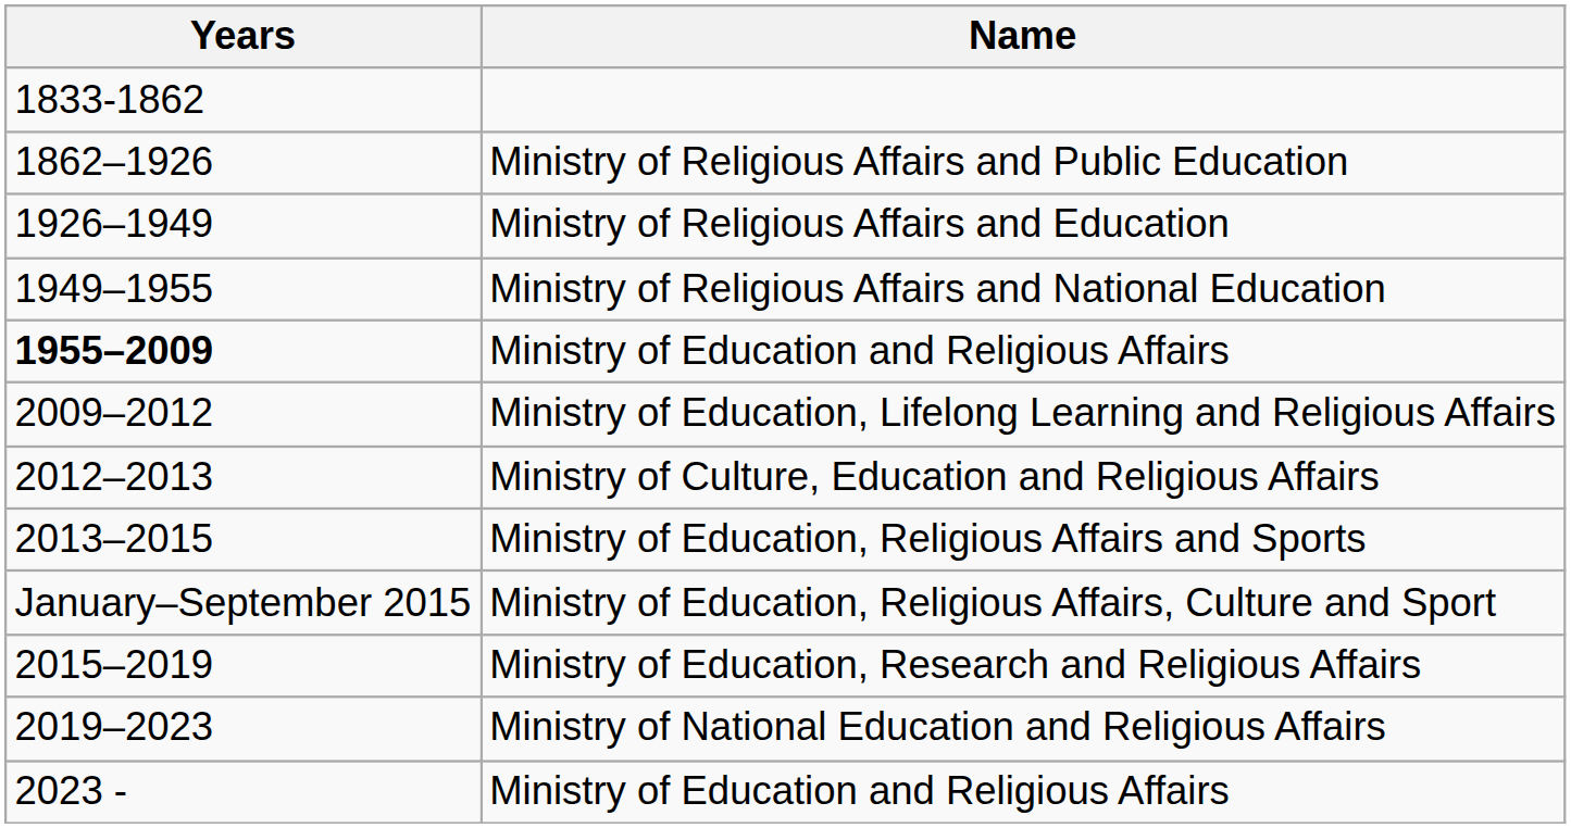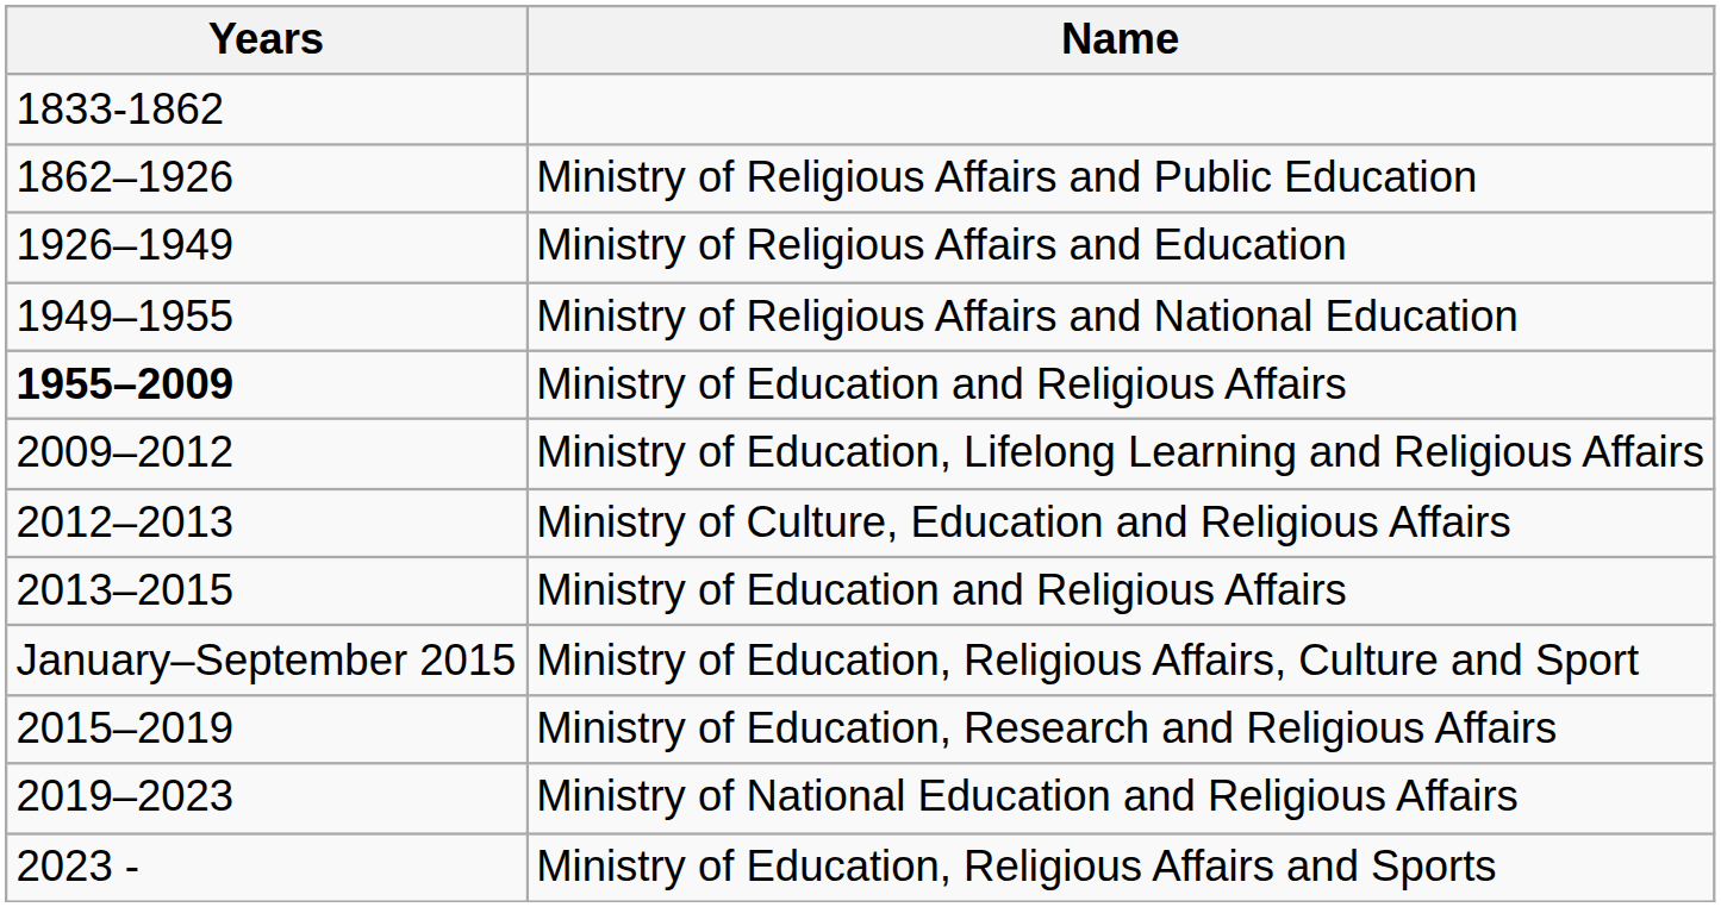row 9 | Name: Ministry of Education, Religious Affairs and Sports -> Ministry of Education and Religious Affairs
row 13 | Name: Ministry of Education and Religious Affairs -> Ministry of Education, Religious Affairs and Sports
